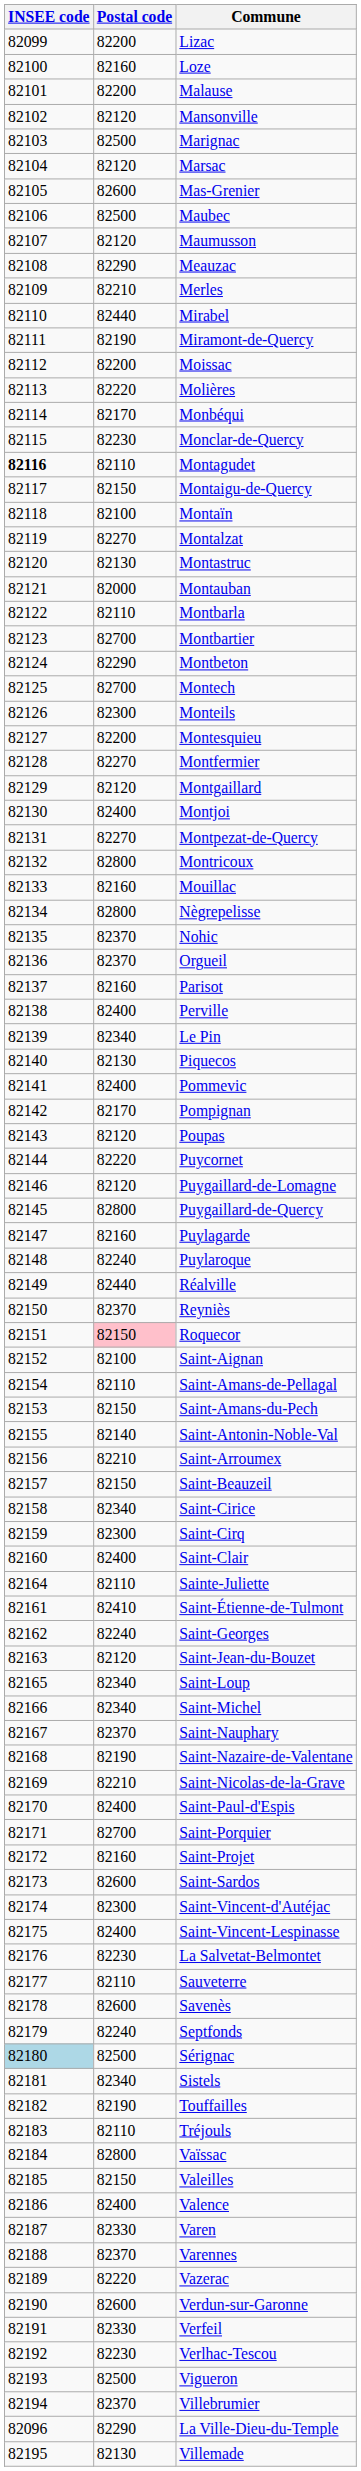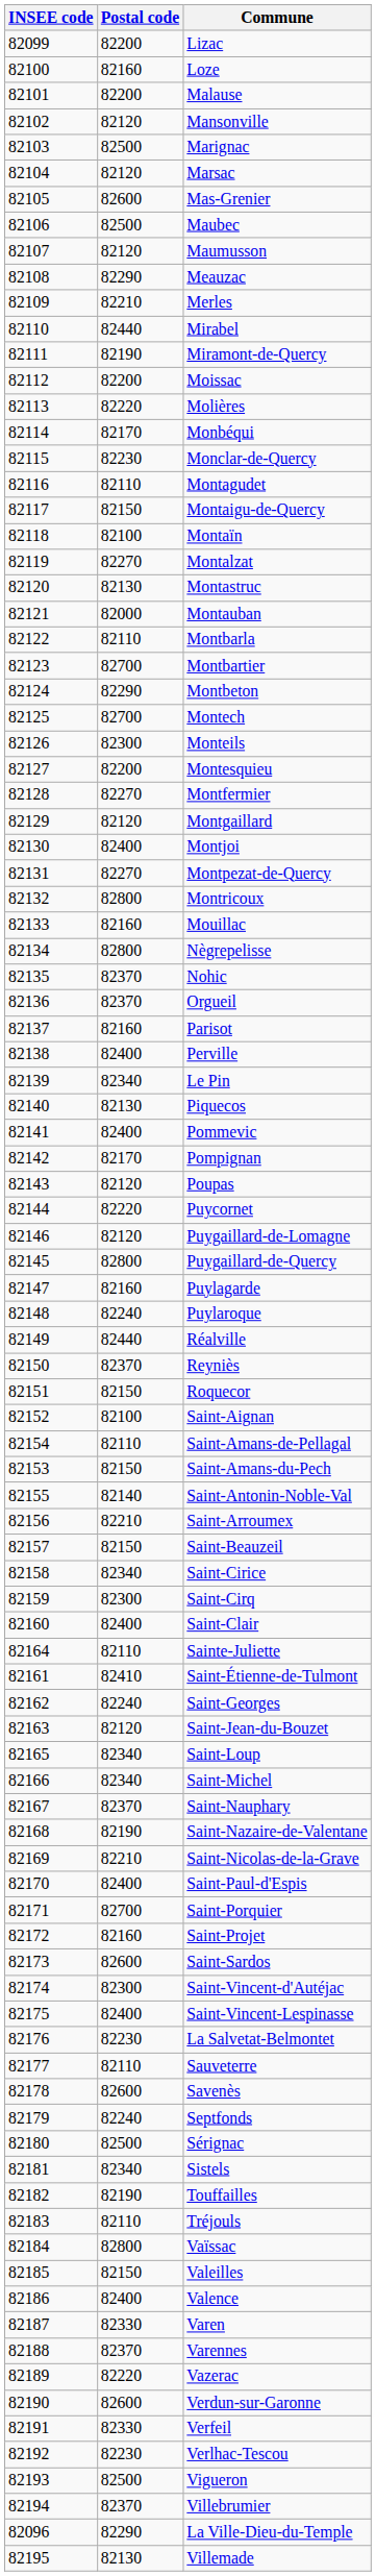Montagudet | INSEE code: bold -> normal
Roquecor | Postal code: pink background -> no background
Sérignac | INSEE code: lightblue background -> no background
